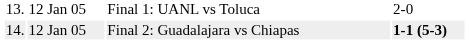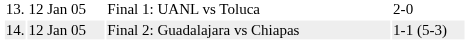12 Jan 05 / Final 2: Guadalajara vs Chiapas | column 4: bold -> normal
